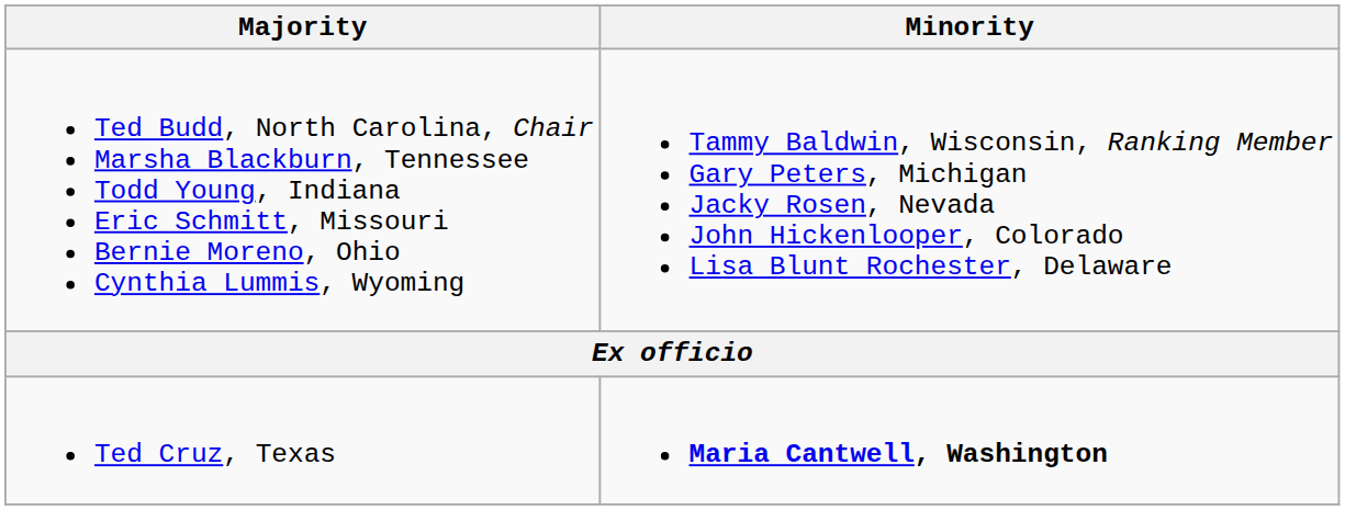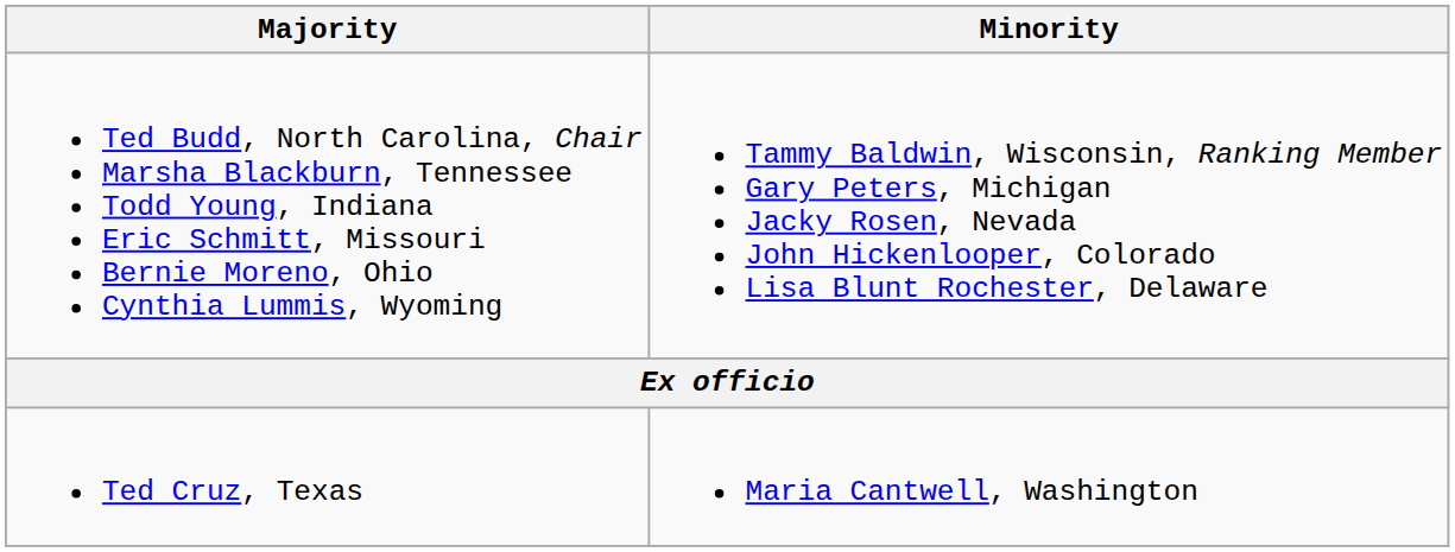Ted Cruz, Texas | Minority: bold -> normal
